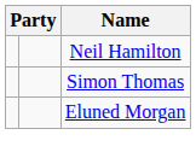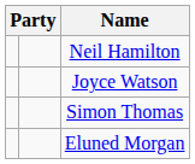+ row: Joyce Watson
